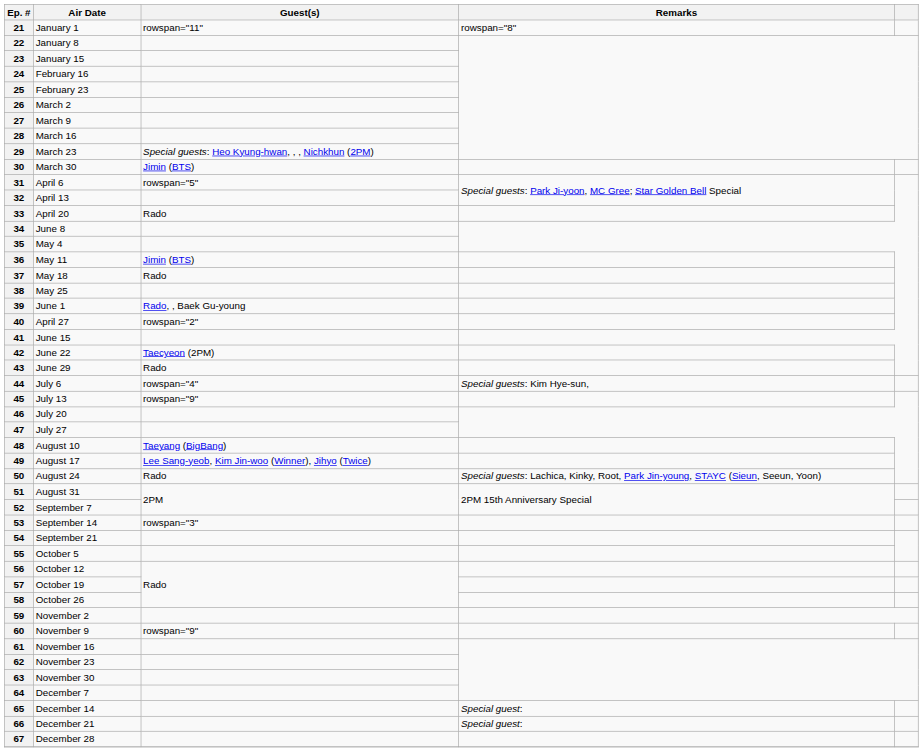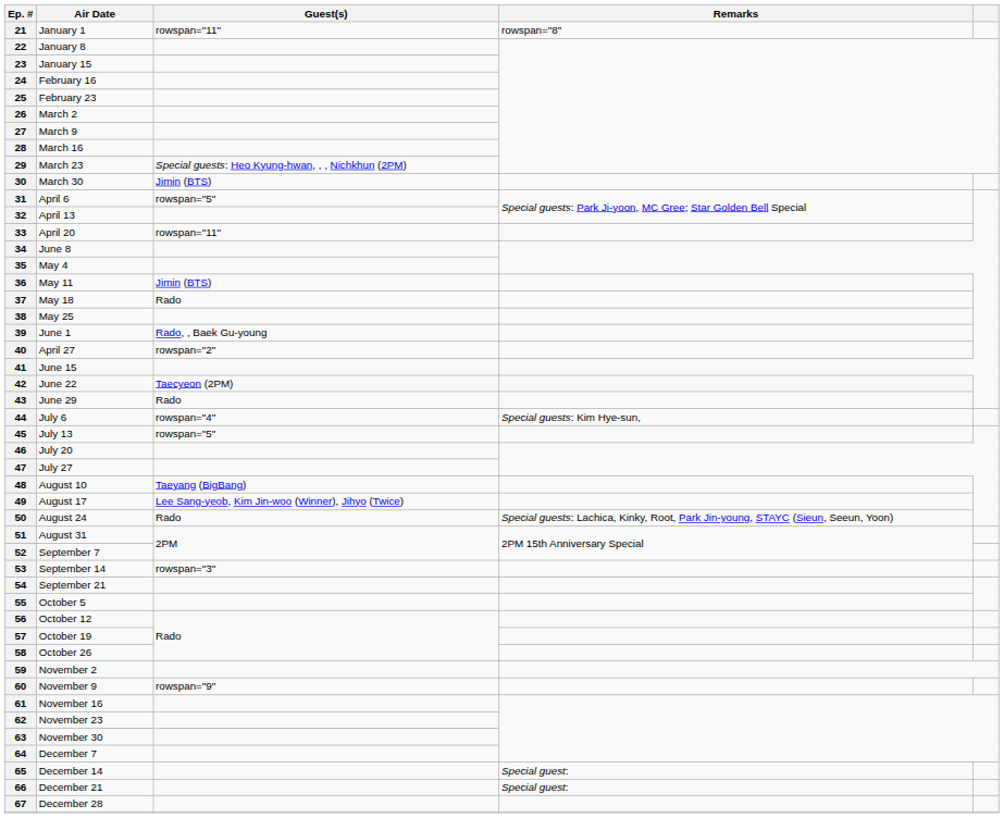33 | Guest(s): Rado -> rowspan="11"
45 | Guest(s): rowspan="9" -> rowspan="5"
